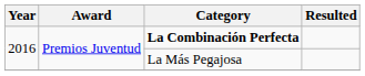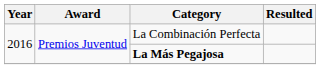La Combinación Perfecta | Category: bold -> normal
La Más Pegajosa | Category: normal -> bold
